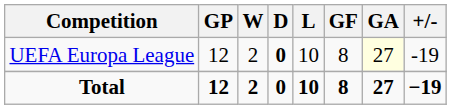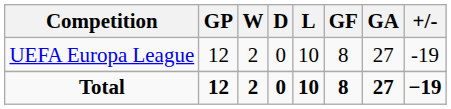UEFA Europa League | D: bold -> normal
UEFA Europa League | GA: lightyellow background -> no background
